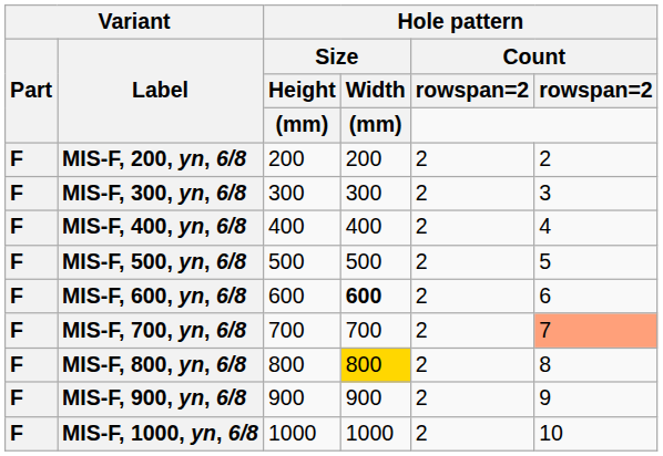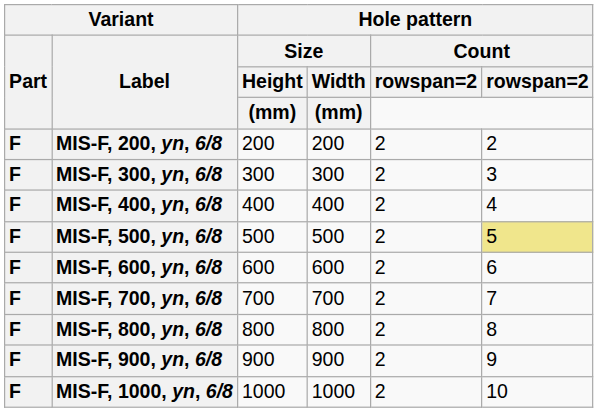MIS-F, 500, yn, 6/8 | column 6: no background -> khaki background
MIS-F, 600, yn, 6/8 | Hole pattern / Size / Width / (mm): bold -> normal
MIS-F, 700, yn, 6/8 | column 6: lightsalmon background -> no background
MIS-F, 800, yn, 6/8 | Hole pattern / Size / Width / (mm): gold background -> no background
